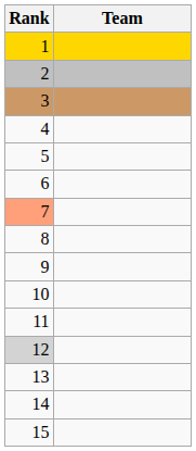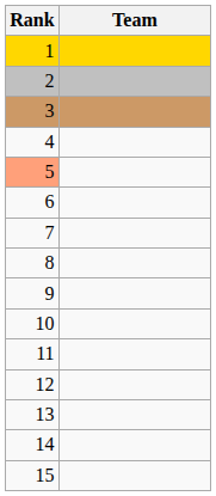5 | Rank: no background -> lightsalmon background
7 | Rank: lightsalmon background -> no background
12 | Rank: lightgrey background -> no background
